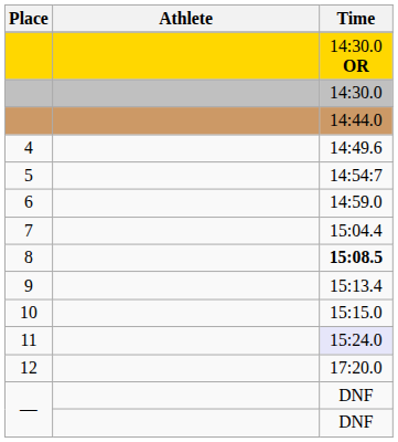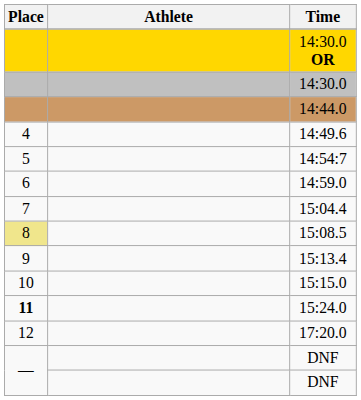15:08.5 | Place: no background -> khaki background
15:08.5 | Time: bold -> normal
15:24.0 | Place: normal -> bold
15:24.0 | Time: lavender background -> no background
